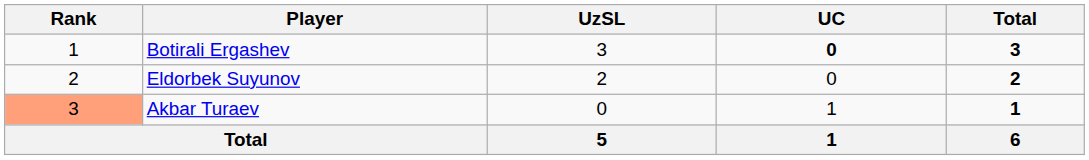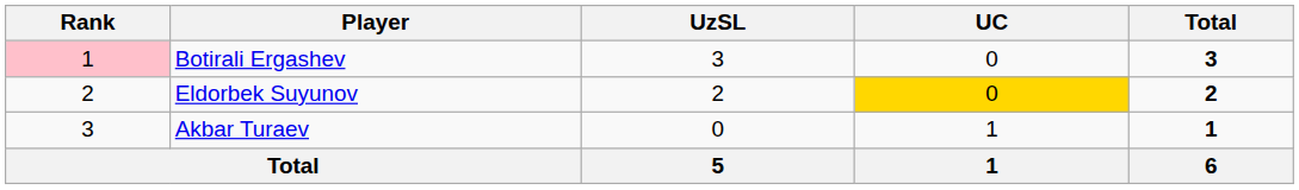Botirali Ergashev | Rank: no background -> pink background
Botirali Ergashev | UC: bold -> normal
Eldorbek Suyunov | UC: no background -> gold background
Akbar Turaev | Rank: lightsalmon background -> no background
